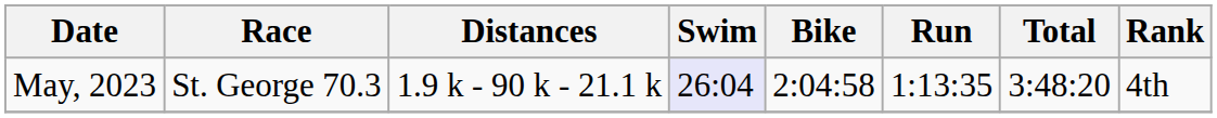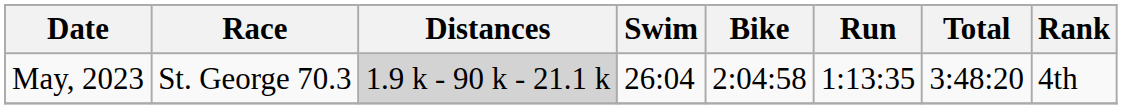May, 2023 | Distances: no background -> lightgrey background
May, 2023 | Swim: lavender background -> no background
